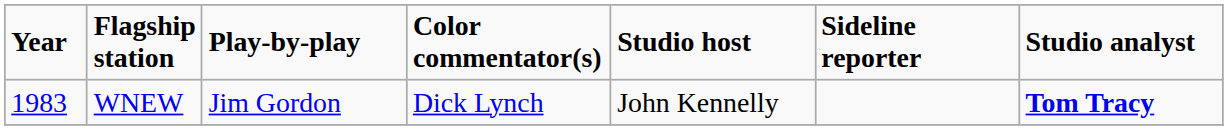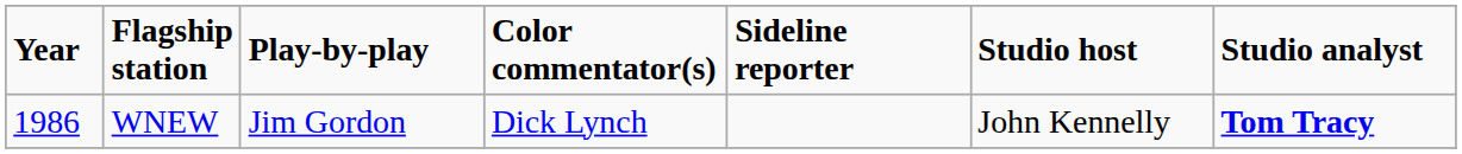columns swapped: Sideline reporter <-> Studio host
WNEW | Year: 1983 -> 1986
